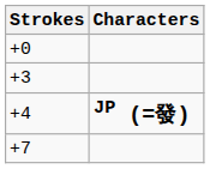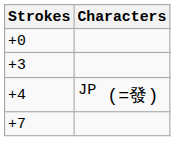+4 | Characters: bold -> normal
